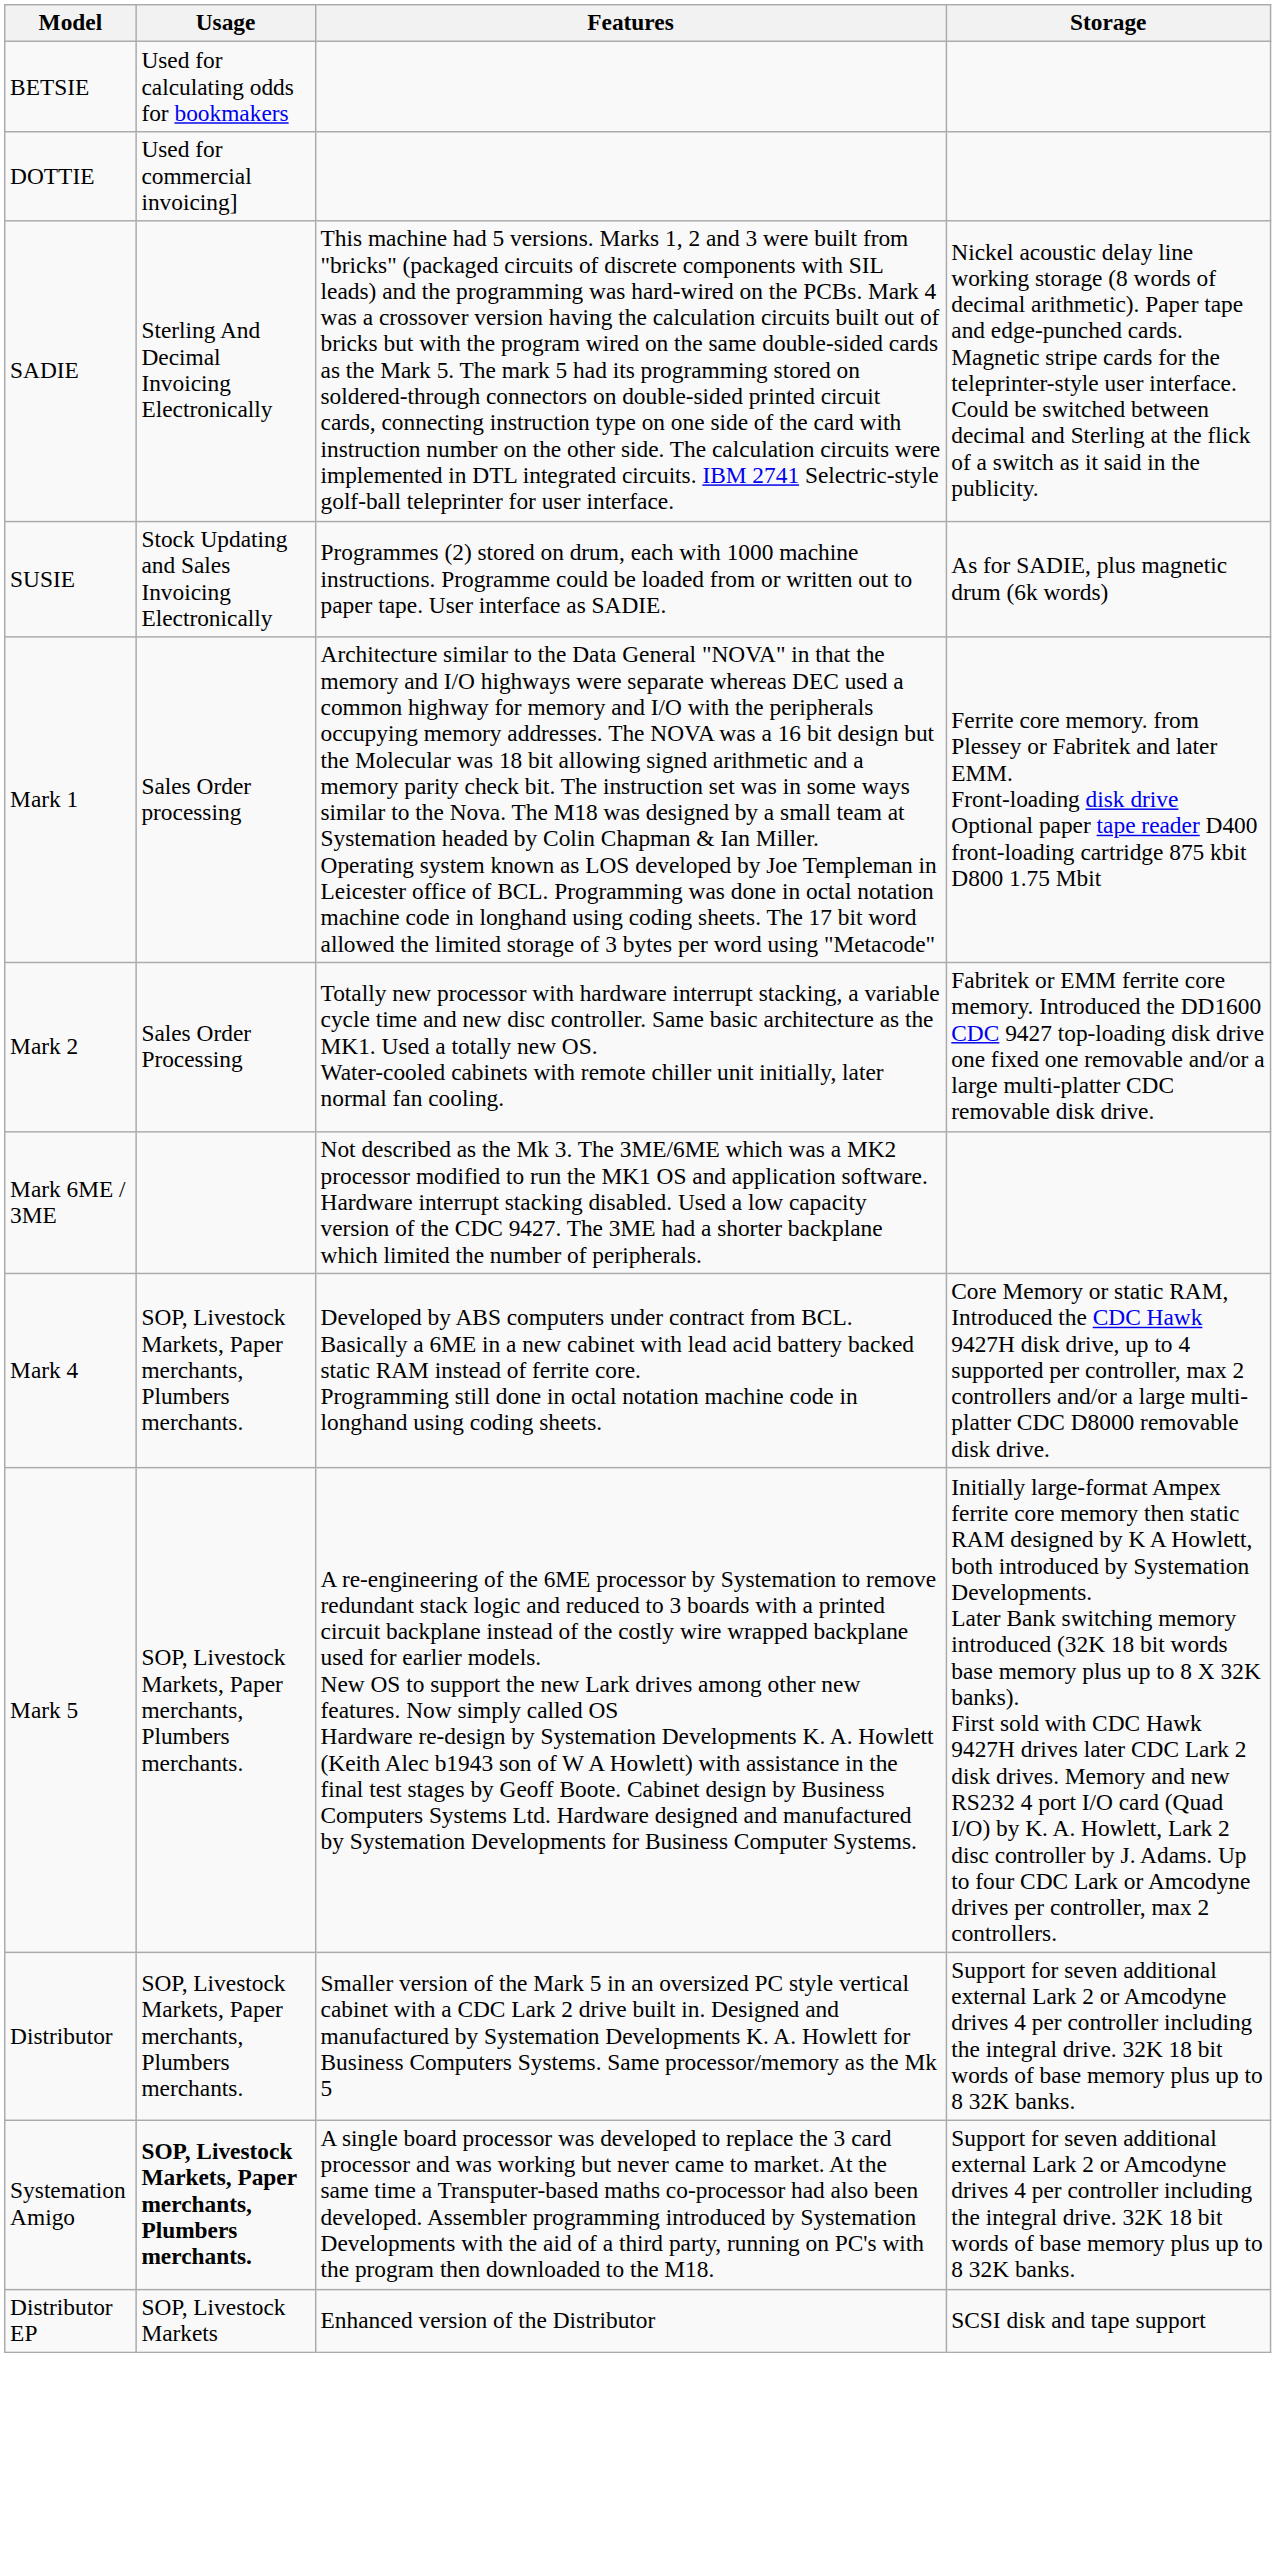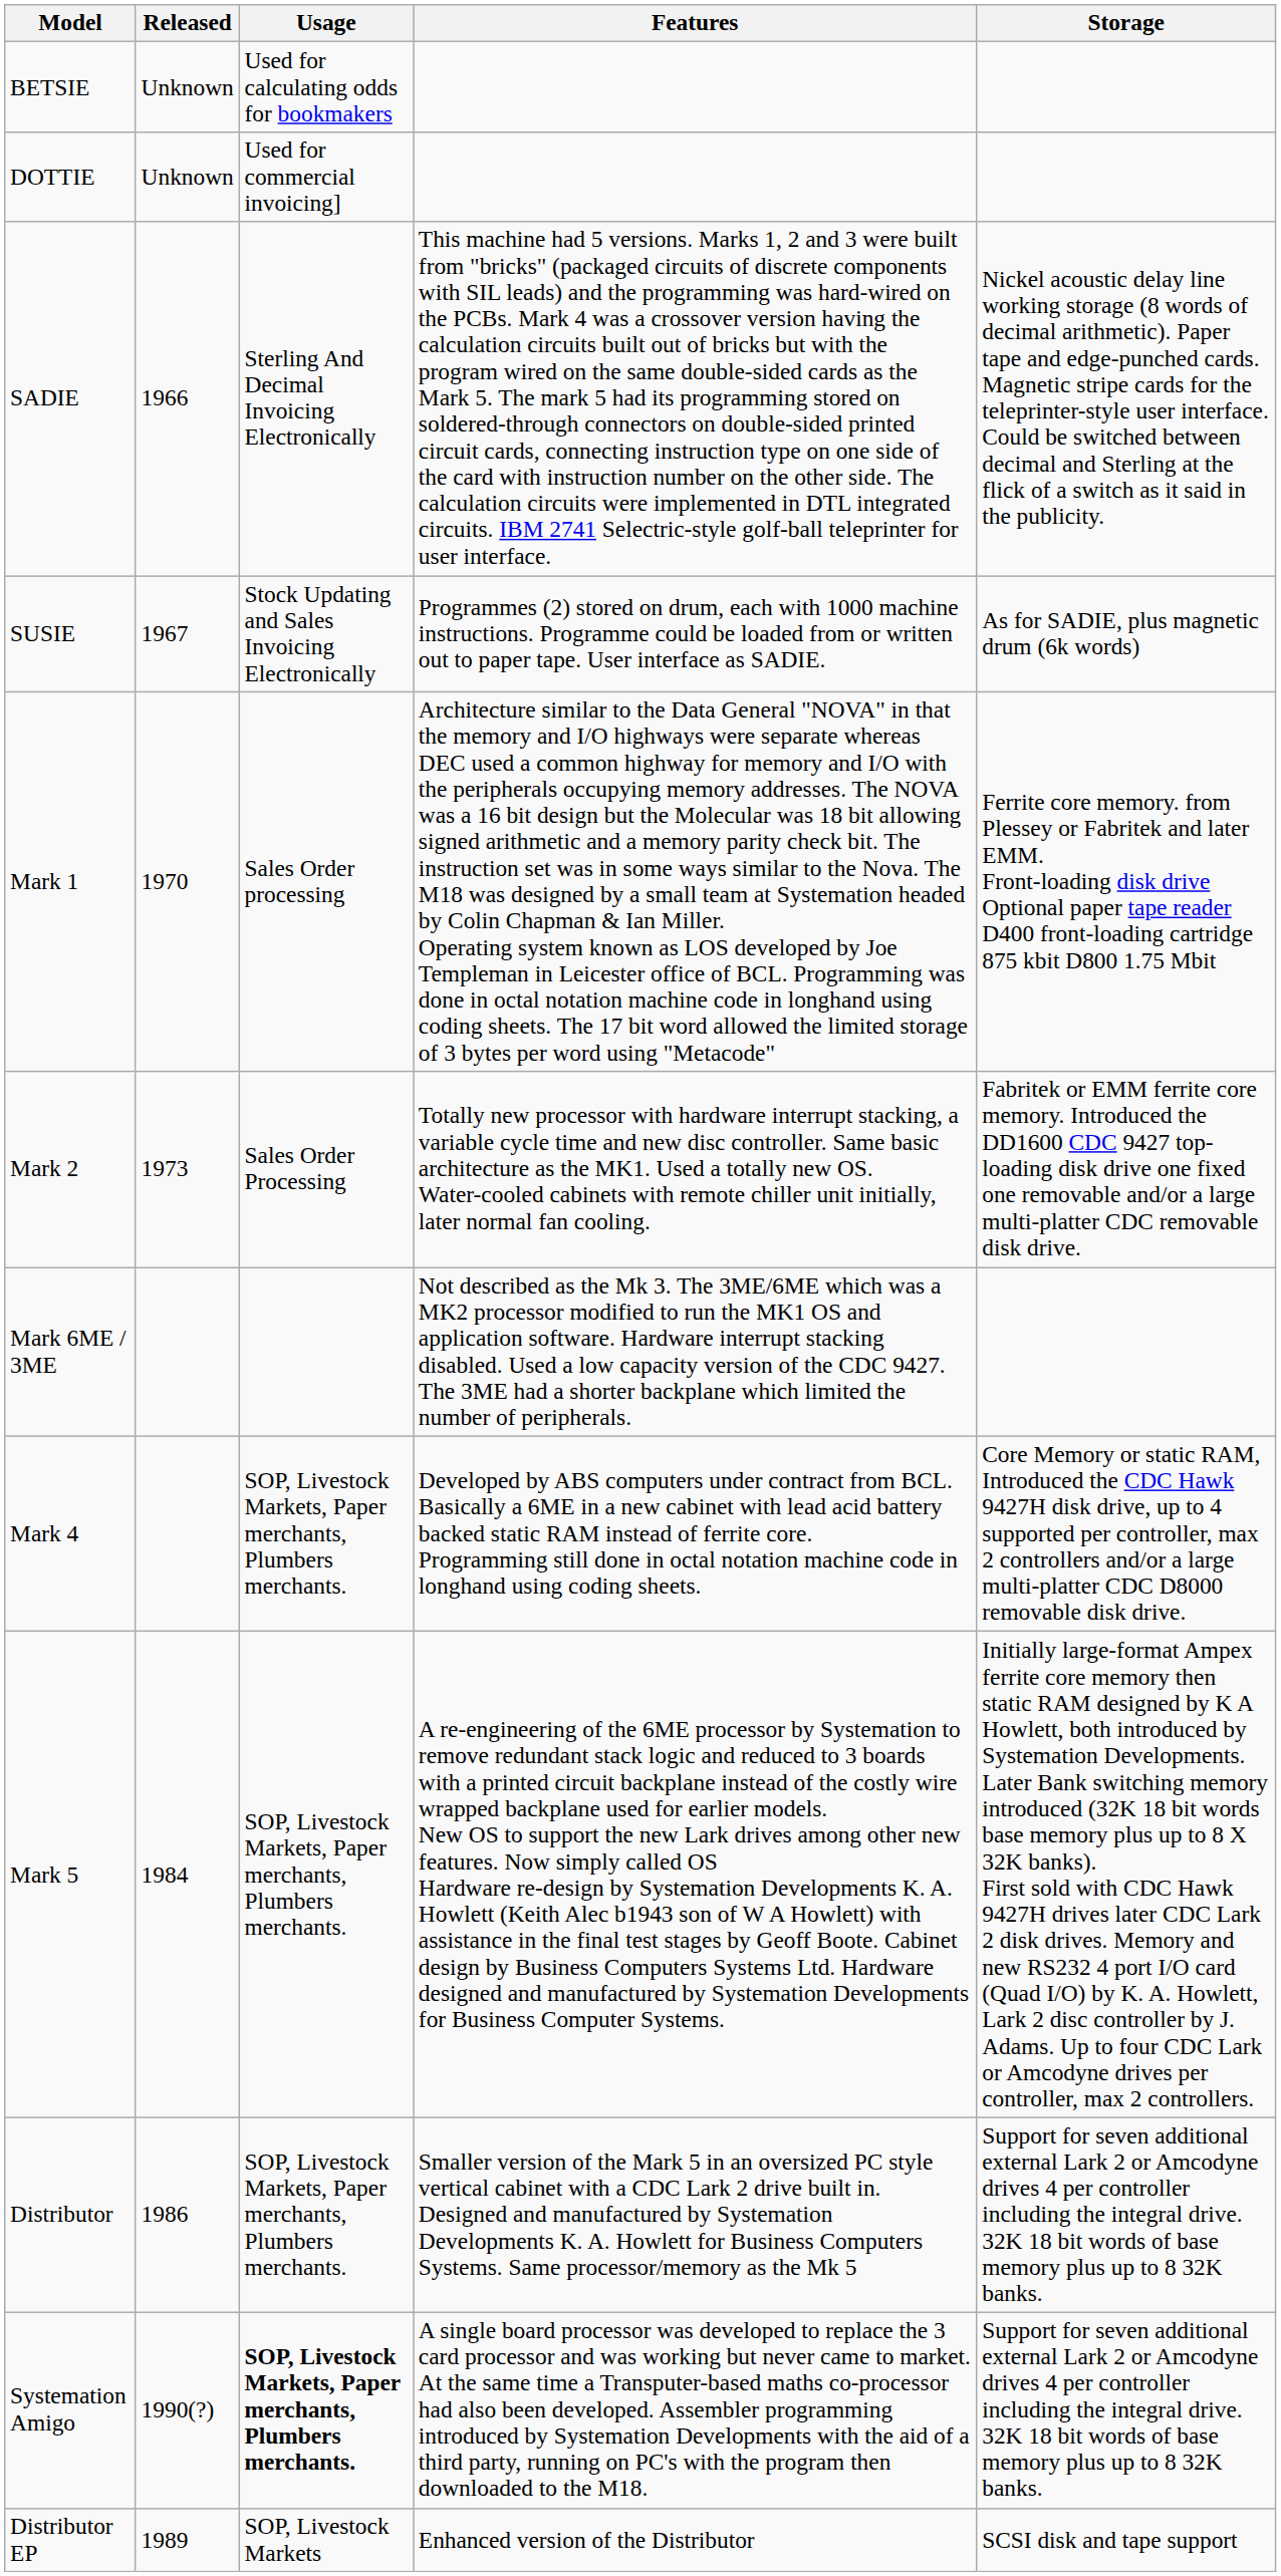+ column: Released | Unknown | Unknown | 1966 | 1967 | 1970 | 1973 | 1984 | 1986 | 1990(?) | 1989
